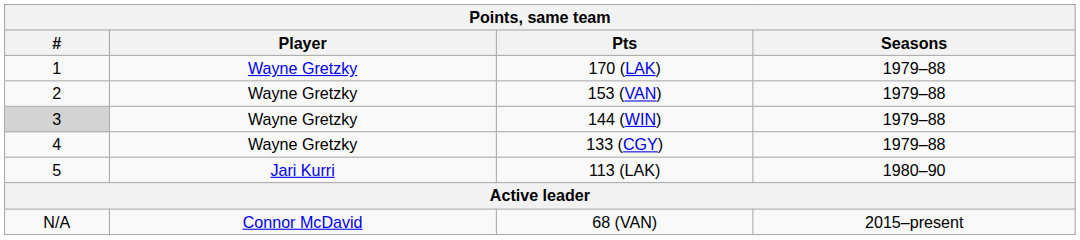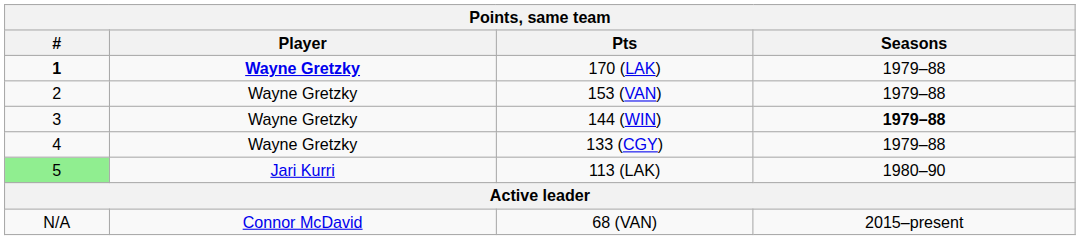170 (LAK) | #: normal -> bold
170 (LAK) | Player: normal -> bold
144 (WIN) | #: lightgrey background -> no background
144 (WIN) | Seasons: normal -> bold
113 (LAK) | #: no background -> lightgreen background
